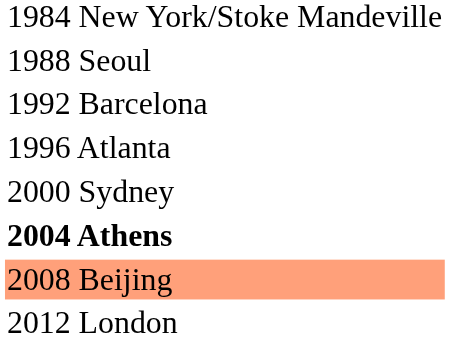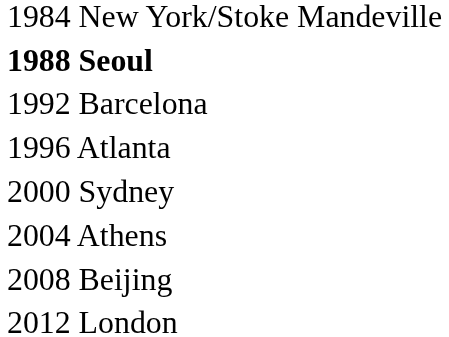1988 Seoul | column 1: normal -> bold
2004 Athens | column 1: bold -> normal
2008 Beijing | column 1: lightsalmon background -> no background
